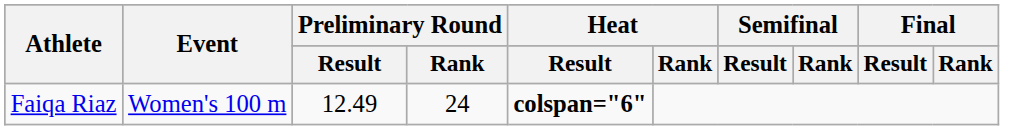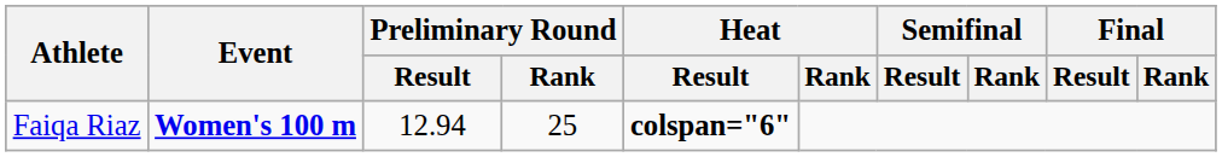Faiqa Riaz | Event: normal -> bold
Faiqa Riaz | Preliminary Round / Result: 12.49 -> 12.94
Faiqa Riaz | Preliminary Round / Rank: 24 -> 25
